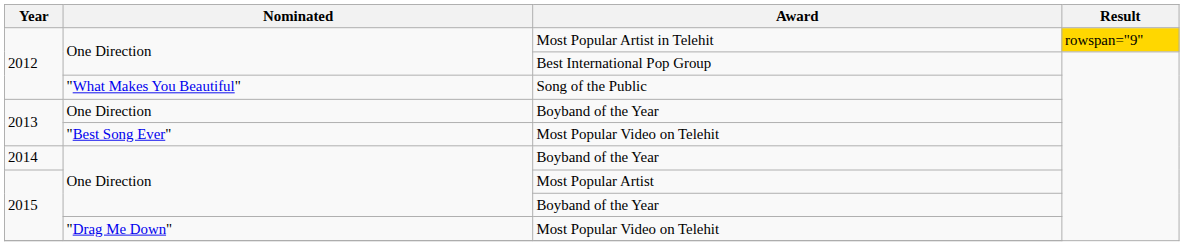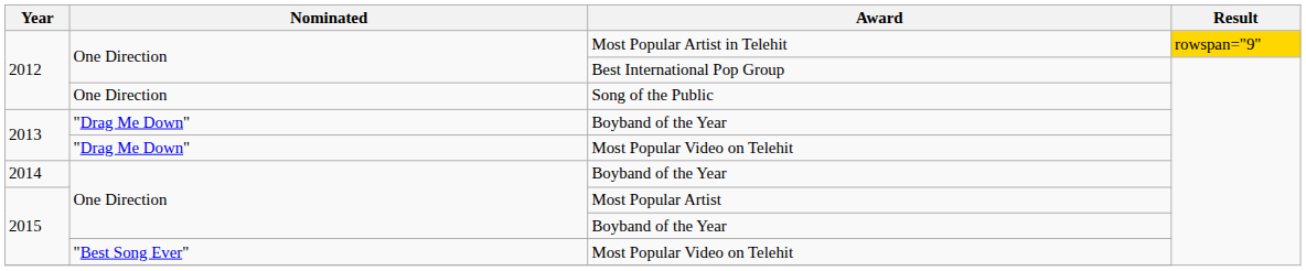Song of the Public | Nominated: "What Makes You Beautiful" -> One Direction
2013 / Boyband of the Year | Nominated: One Direction -> "Drag Me Down"
2013 / Most Popular Video on Telehit | Nominated: "Best Song Ever" -> "Drag Me Down"
2015 / Most Popular Video on Telehit | Nominated: "Drag Me Down" -> "Best Song Ever"
